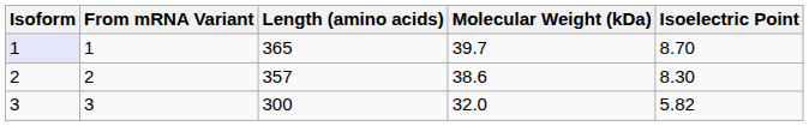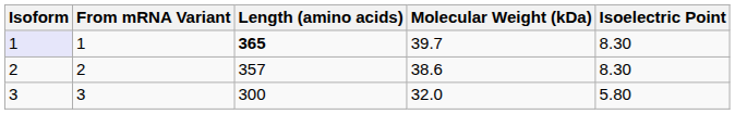row 2 | Length (amino acids): normal -> bold
row 2 | Isoelectric Point: 8.70 -> 8.30
row 4 | Isoelectric Point: 5.82 -> 5.80
